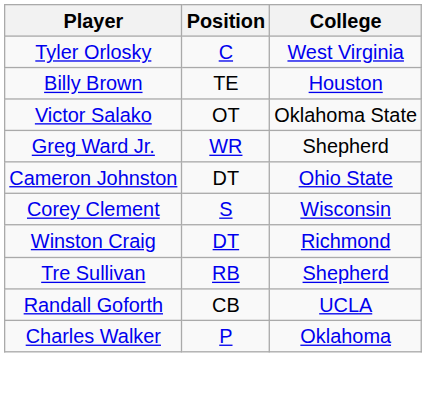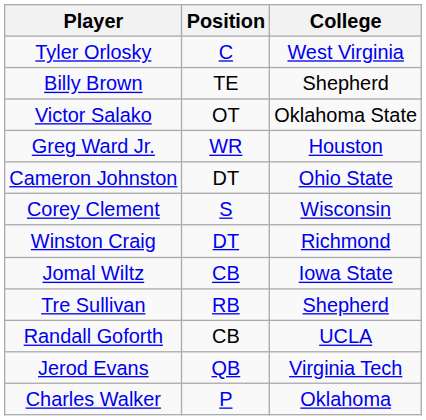Billy Brown | College: Houston -> Shepherd
Greg Ward Jr. | College: Shepherd -> Houston
+ row: Jomal Wiltz | CB | Iowa State
+ row: Jerod Evans | QB | Virginia Tech
